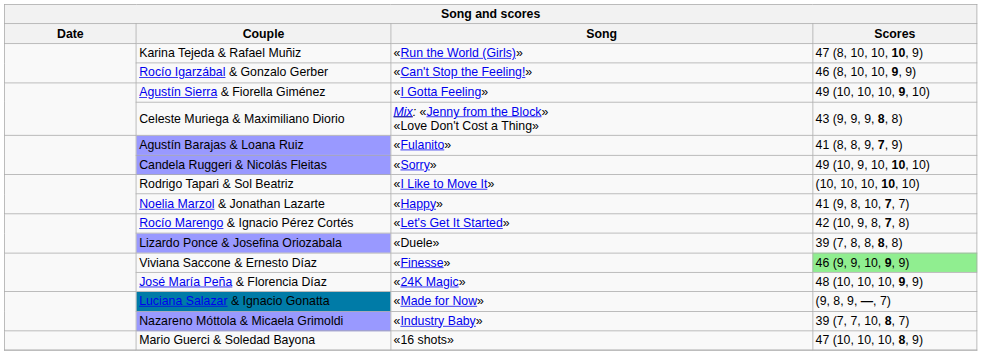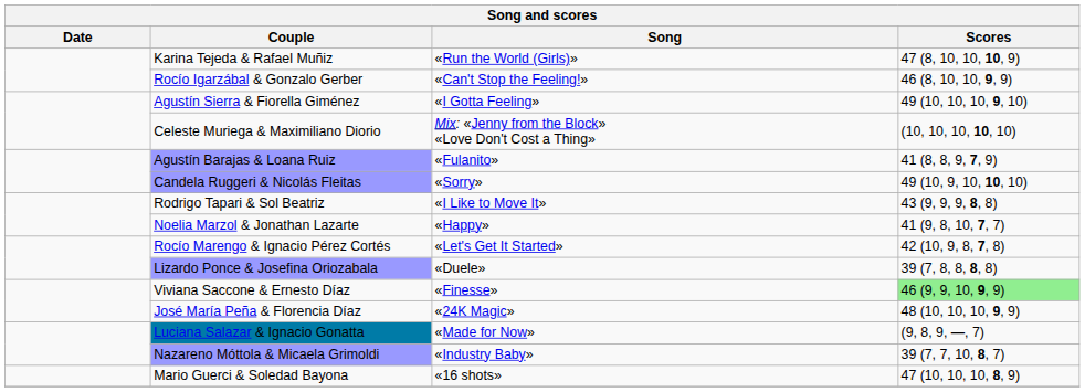Celeste Muriega & Maximiliano Diorio | Scores: 43 (9, 9, 9, 8, 8) -> (10, 10, 10, 10, 10)
Rodrigo Tapari & Sol Beatriz | Scores: (10, 10, 10, 10, 10) -> 43 (9, 9, 9, 8, 8)
